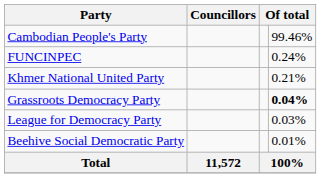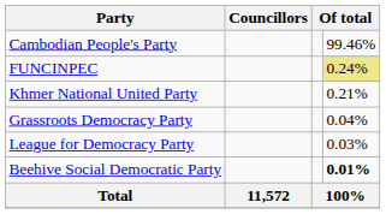FUNCINPEC | column 4: no background -> khaki background
Grassroots Democracy Party | column 4: bold -> normal
Beehive Social Democratic Party | column 4: normal -> bold
